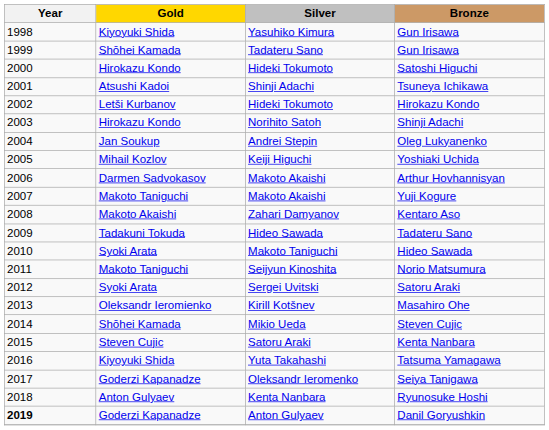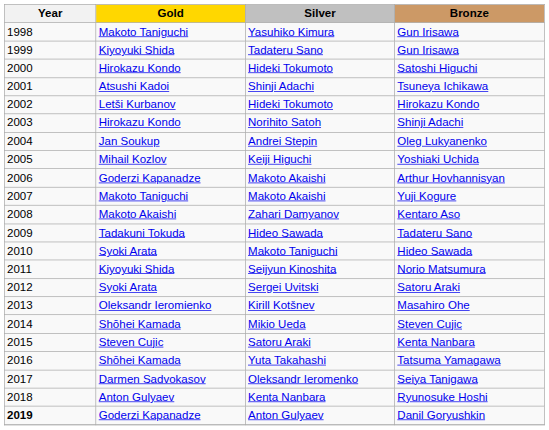Yasuhiko Kimura / Gun Irisawa | Gold: Kiyoyuki Shida -> Makoto Taniguchi
Tadateru Sano / Gun Irisawa | Gold: Shōhei Kamada -> Kiyoyuki Shida
Arthur Hovhannisyan | Gold: Darmen Sadvokasov -> Goderzi Kapanadze
Norio Matsumura | Gold: Makoto Taniguchi -> Kiyoyuki Shida
Tatsuma Yamagawa | Gold: Kiyoyuki Shida -> Shōhei Kamada
Seiya Tanigawa | Gold: Goderzi Kapanadze -> Darmen Sadvokasov
